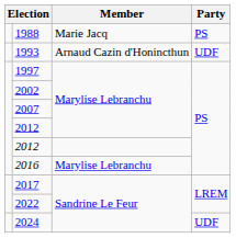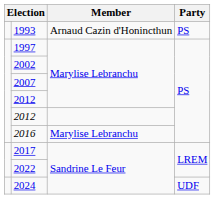- row: 1988 | Marie Jacq | PS
1993 | Party: UDF -> PS
